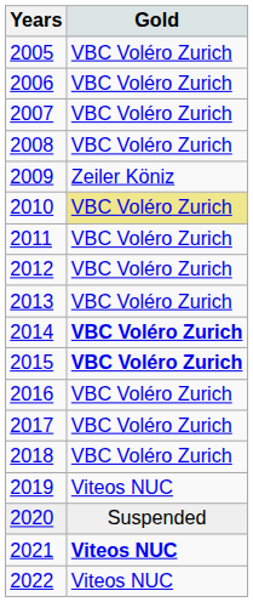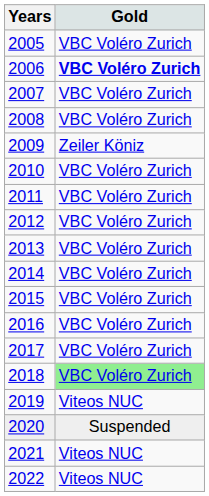2006 | Gold: normal -> bold
2010 | Gold: khaki background -> no background
2014 | Gold: bold -> normal
2015 | Gold: bold -> normal
2018 | Gold: no background -> lightgreen background
2021 | Gold: bold -> normal
